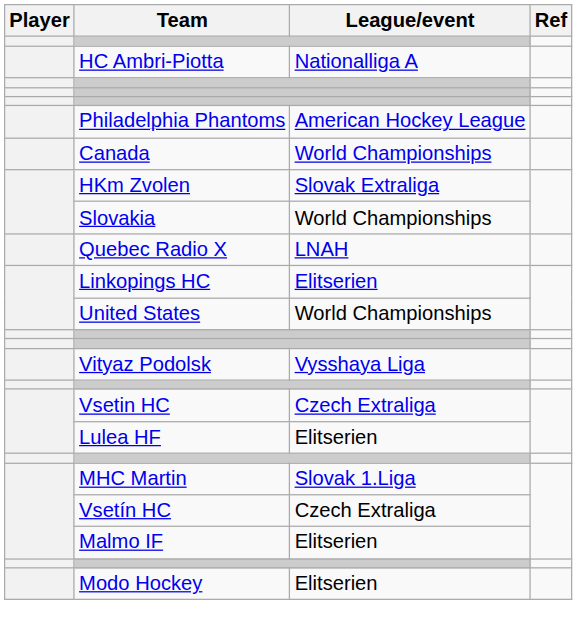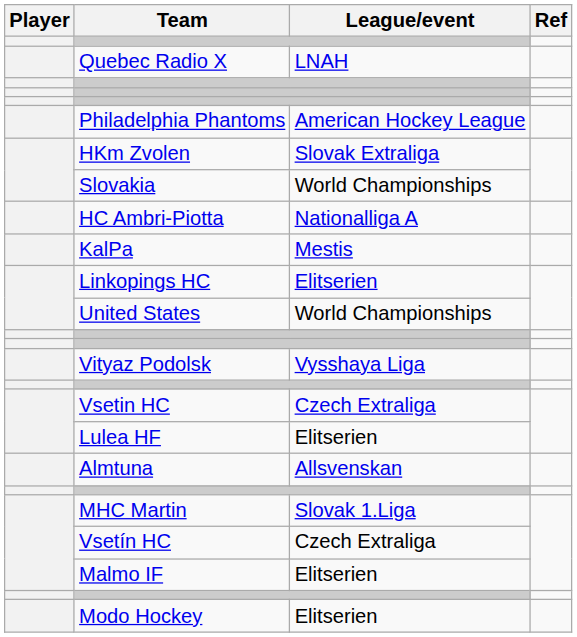rows swapped: Quebec Radio X <-> HC Ambri-Piotta
- row: Canada | World Championships
+ row: KalPa | Mestis
+ row: Almtuna | Allsvenskan
